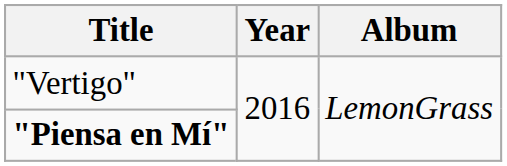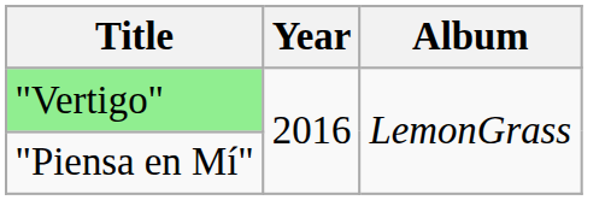"Vertigo" | Title: no background -> lightgreen background
"Piensa en Mí" | Title: bold -> normal
